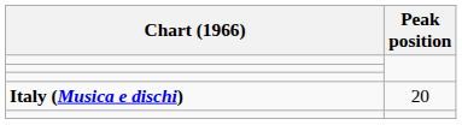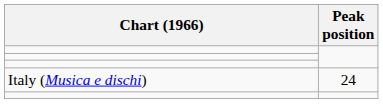row 5 | Chart (1966): bold -> normal
row 5 | Peak position: 20 -> 24
